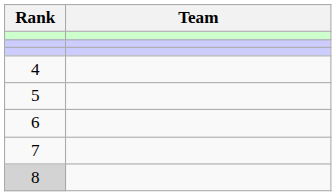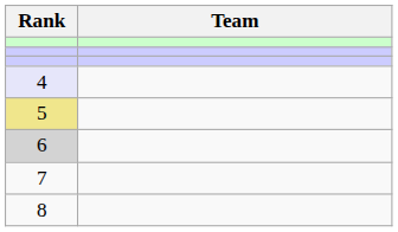row 5 | Rank: no background -> lavender background
row 6 | Rank: no background -> khaki background
row 7 | Rank: no background -> lightgrey background
row 9 | Rank: lightgrey background -> no background
